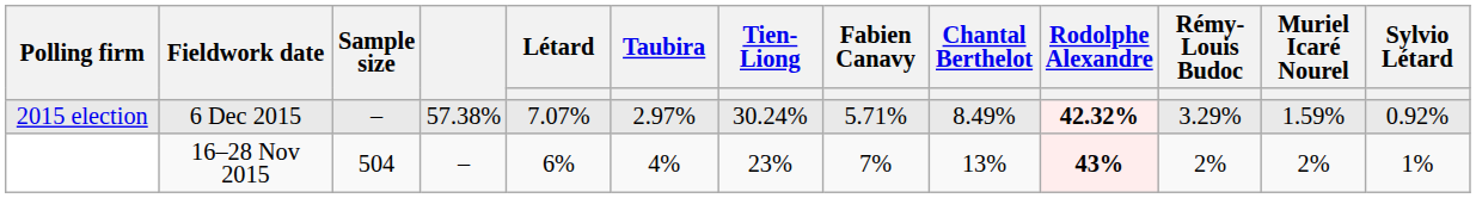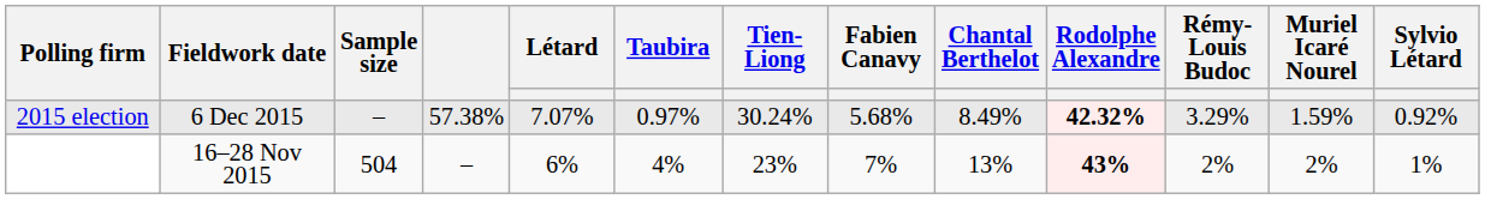2015 election | Taubira: 2.97% -> 0.97%
2015 election | Fabien Canavy: 5.71% -> 5.68%
